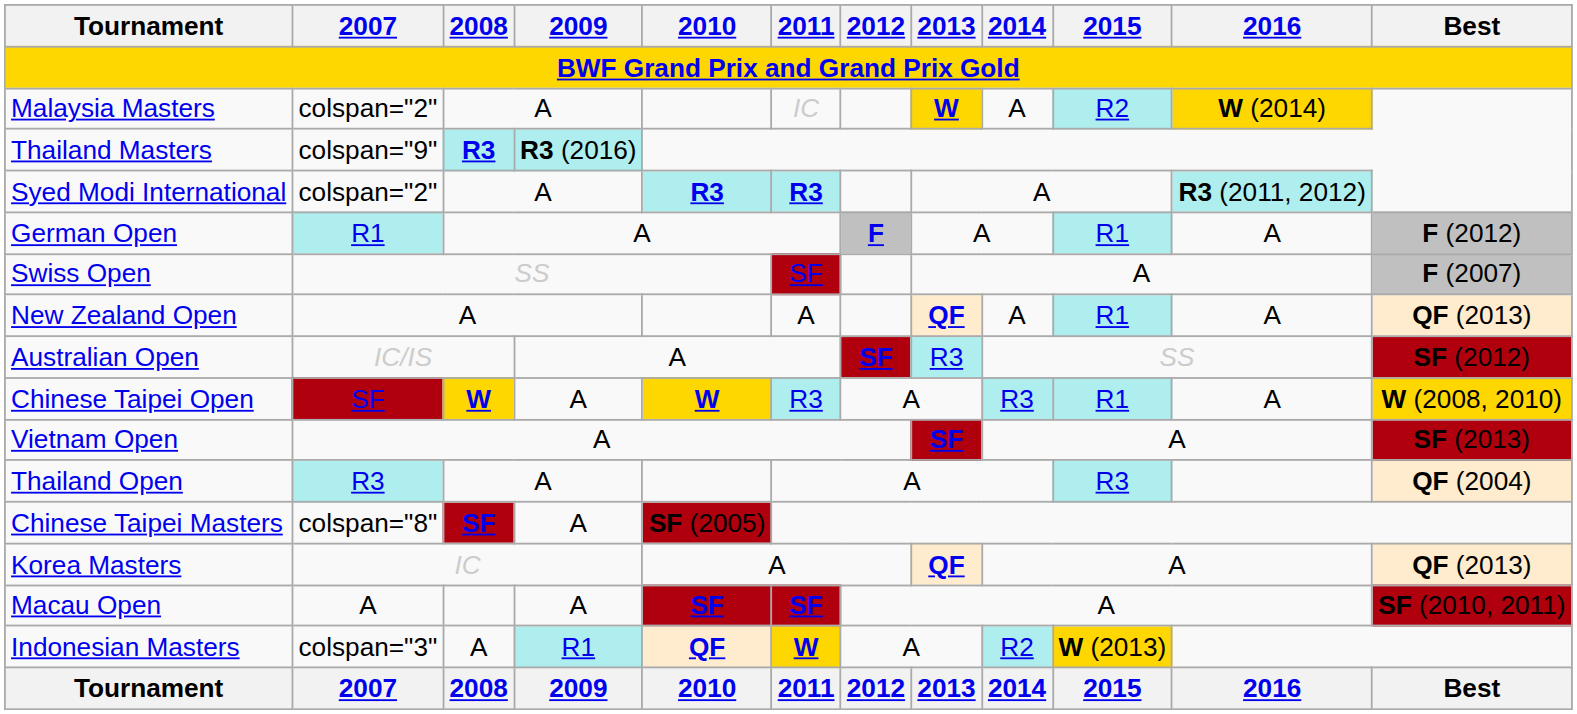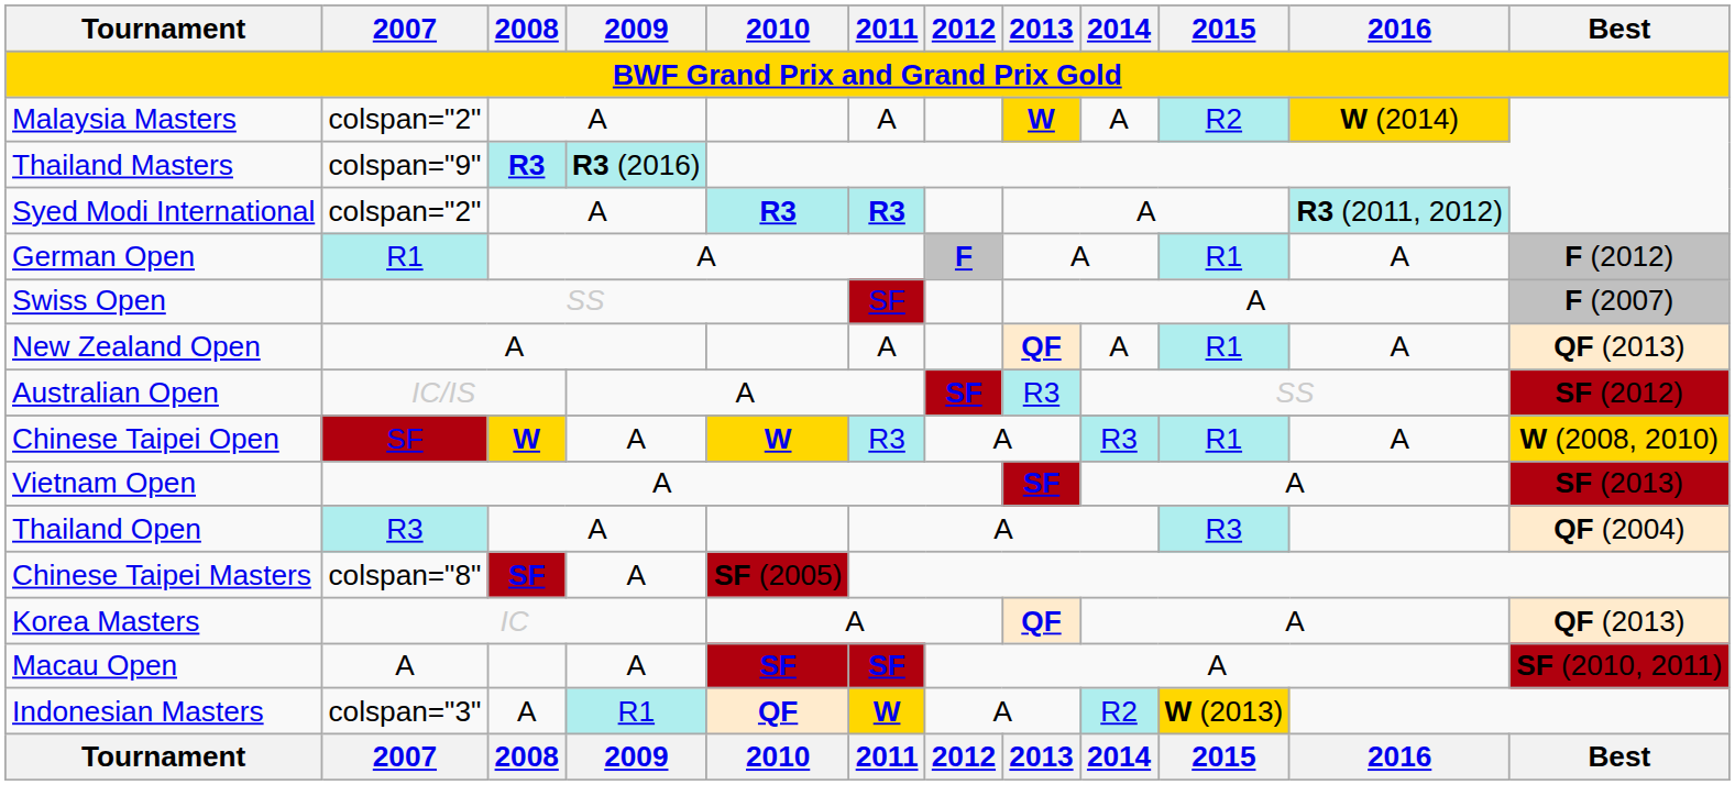Malaysia Masters | 2011: IC -> A
